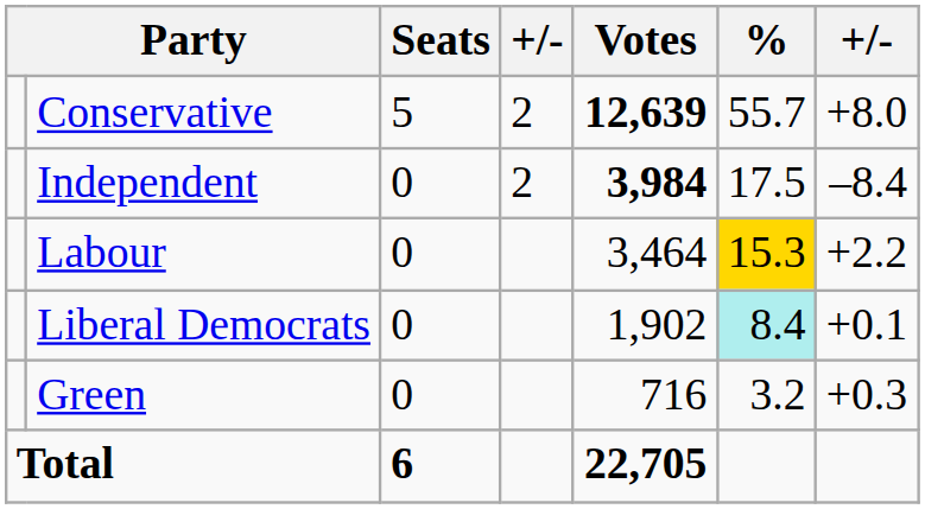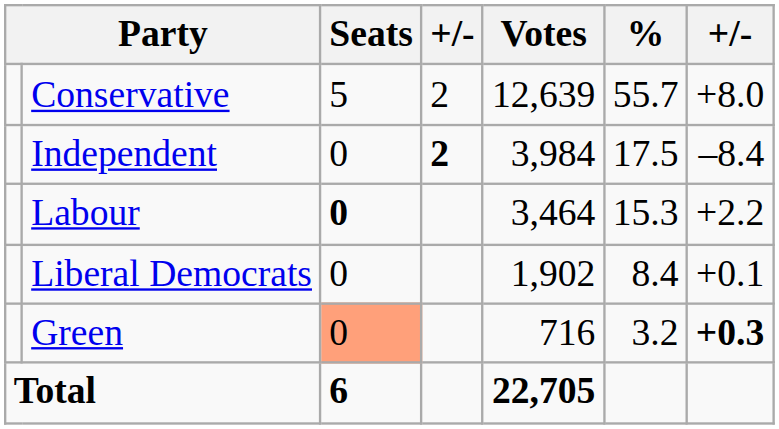Conservative | Votes: bold -> normal
Independent | column 4: normal -> bold
Independent | Votes: bold -> normal
Labour | Seats: normal -> bold
Labour | %: gold background -> no background
Liberal Democrats | %: paleturquoise background -> no background
Green | Seats: no background -> lightsalmon background
Green | column 7: normal -> bold
